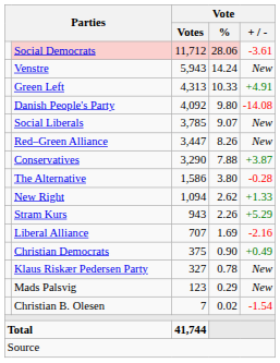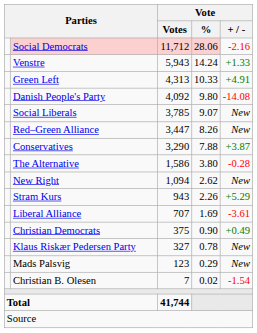Social Democrats | Vote / + / -: -3.61 -> -2.16
Venstre | Vote / + / -: New -> +1.33
New Right | Vote / + / -: +1.33 -> New
Liberal Alliance | Vote / + / -: -2.16 -> -3.61
